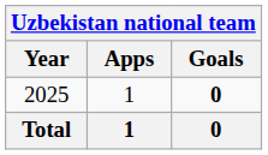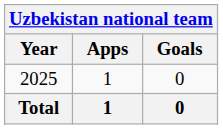2025 | Goals: bold -> normal
